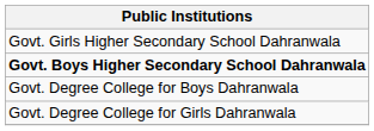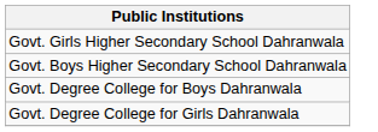row 3 | column 1: bold -> normal
